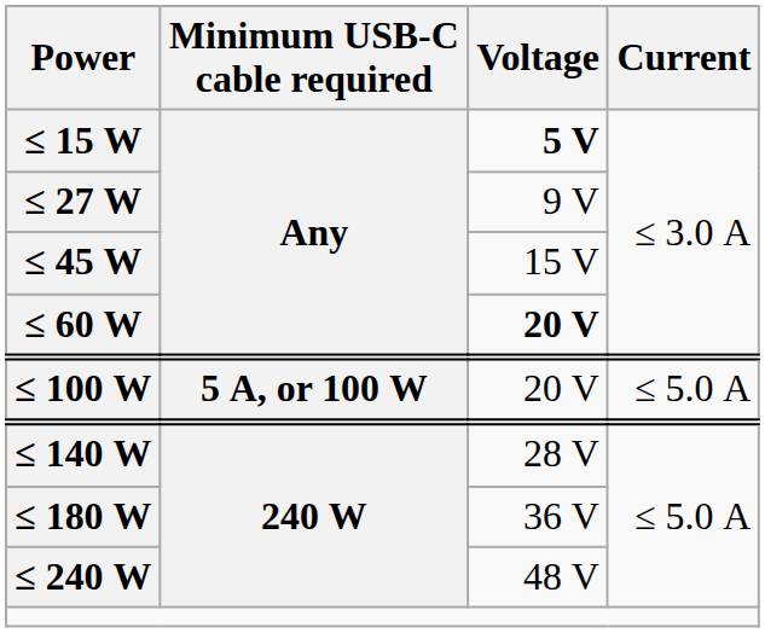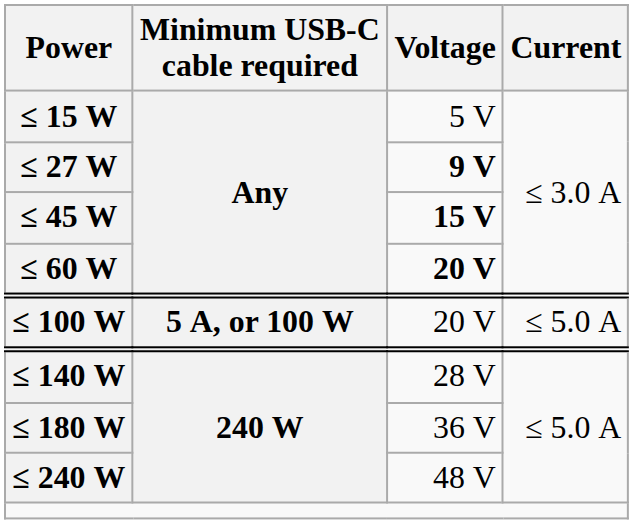≤ 15 W | Voltage: bold -> normal
≤ 27 W | Voltage: normal -> bold
≤ 45 W | Voltage: normal -> bold
